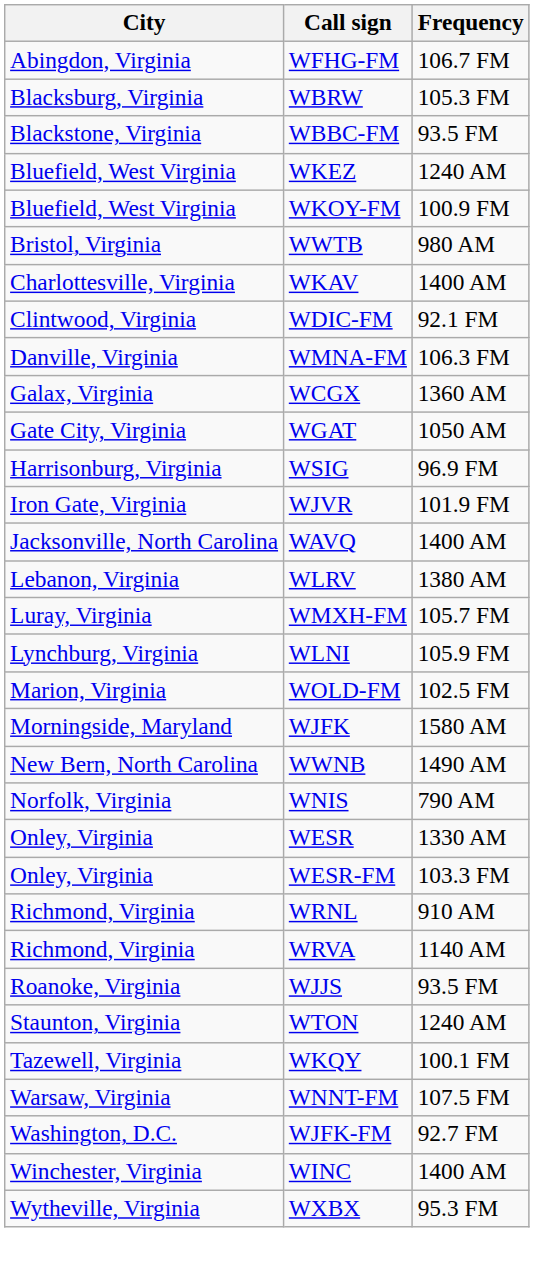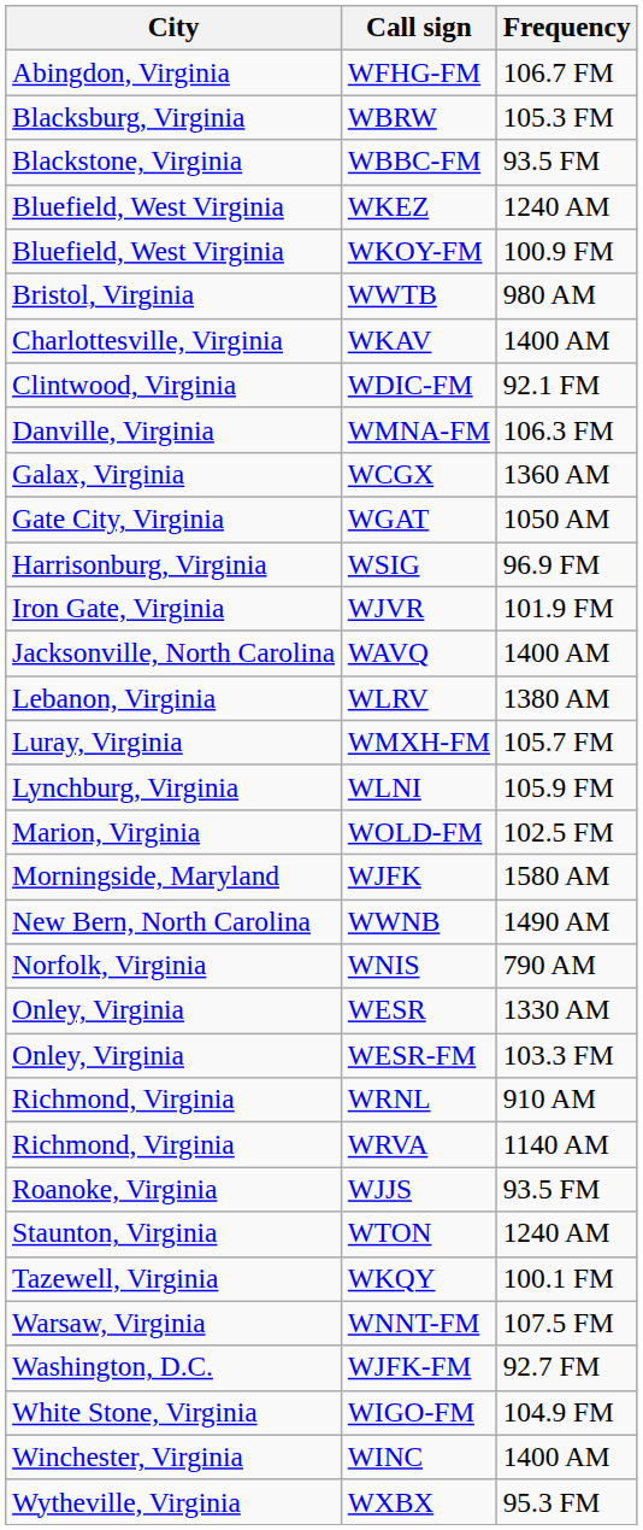+ row: White Stone, Virginia | WIGO-FM | 104.9 FM
